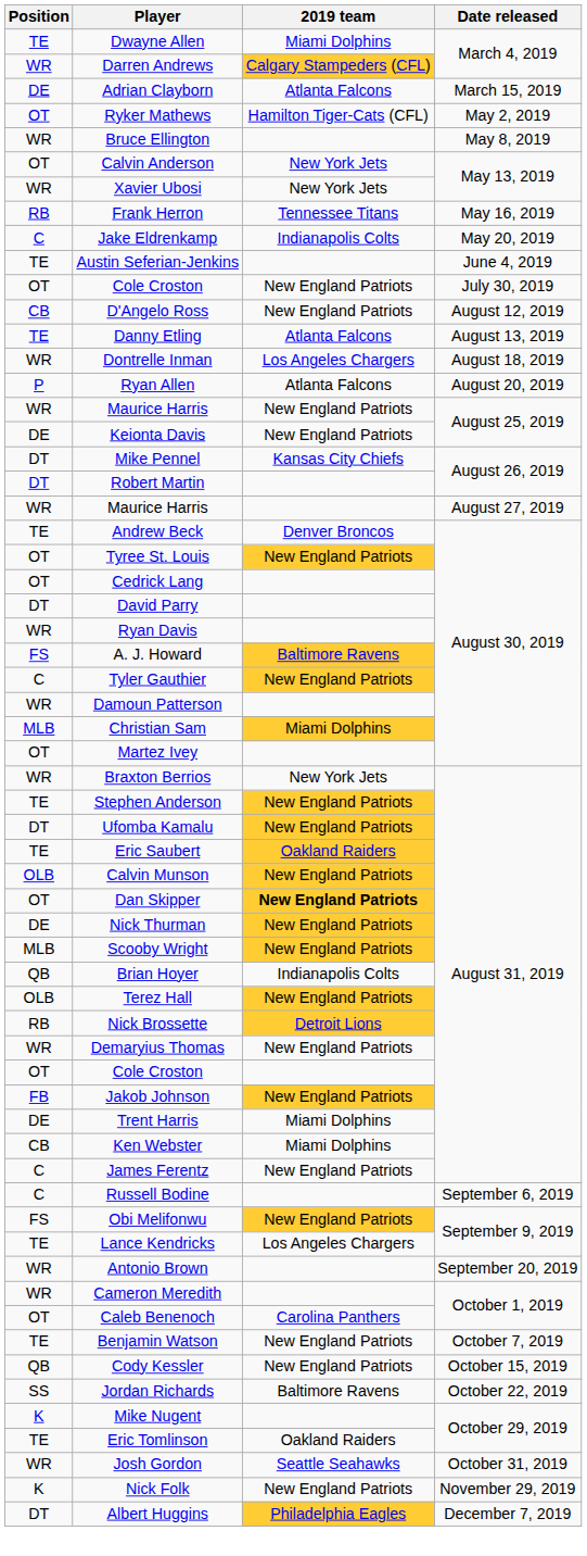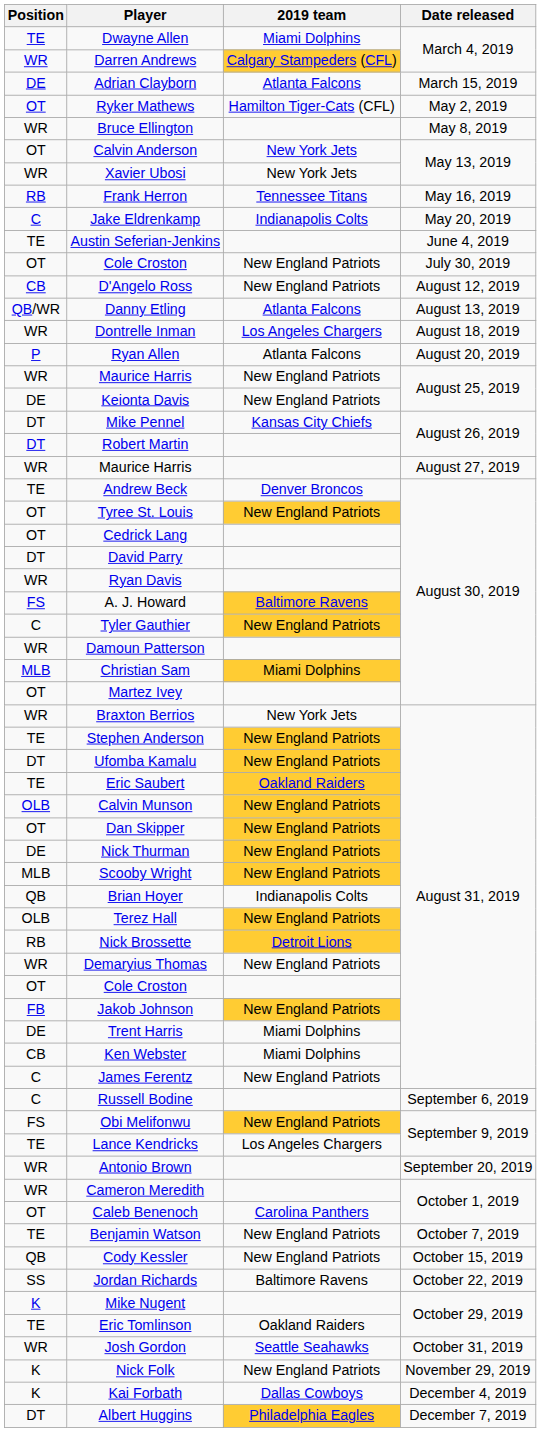Danny Etling | Position: TE -> QB/WR
Dan Skipper | 2019 team: bold -> normal
+ row: K | Kai Forbath | Dallas Cowboys | December 4, 2019
